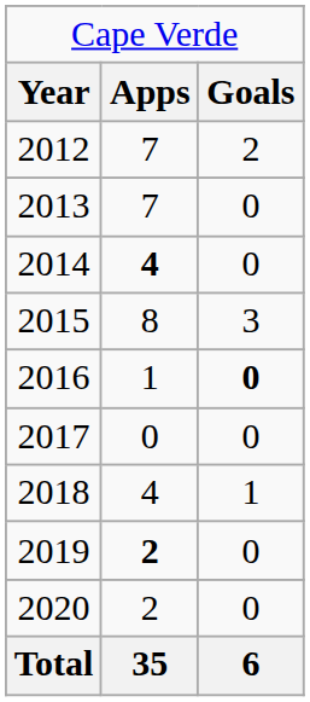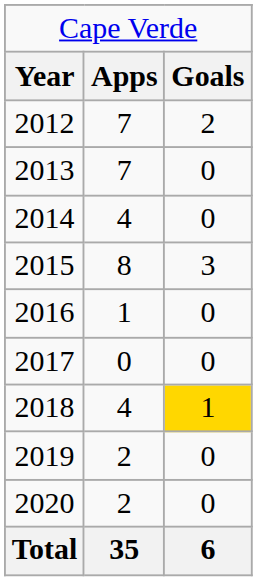2014 | column 2: bold -> normal
2016 | column 3: bold -> normal
2018 | column 3: no background -> gold background
2019 | column 2: bold -> normal
